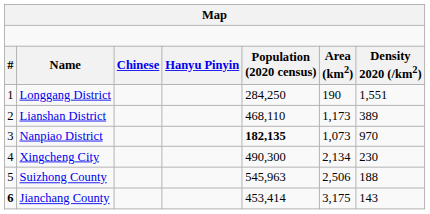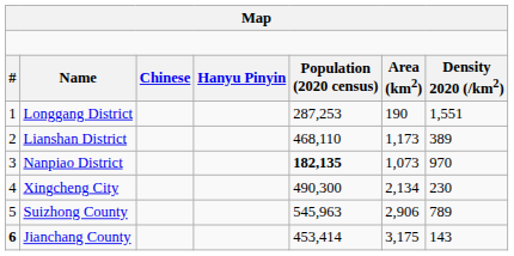Longgang District | column 5: 284,250 -> 287,253
Suizhong County | column 6: 2,506 -> 2,906
Suizhong County | column 7: 188 -> 789
